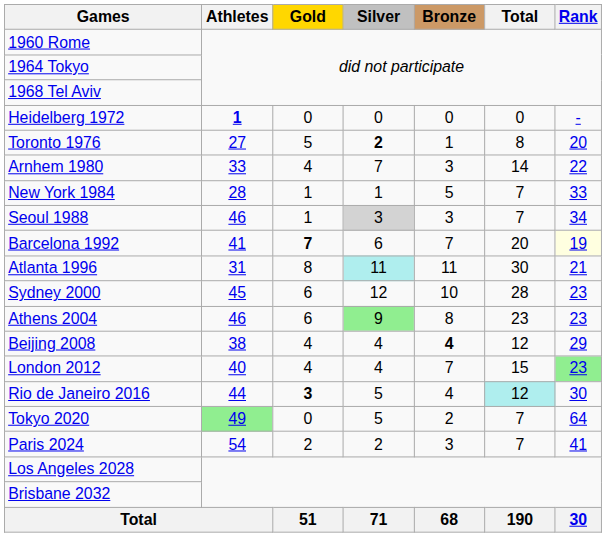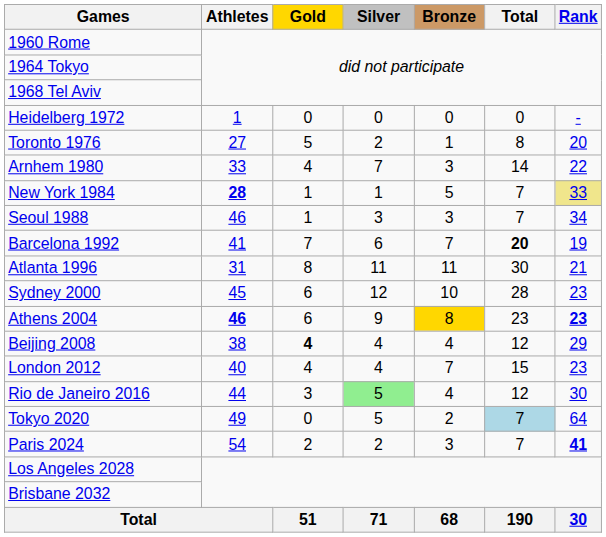Heidelberg 1972 | Athletes: bold -> normal
Toronto 1976 | Silver: bold -> normal
New York 1984 | Athletes: normal -> bold
New York 1984 | Rank: no background -> khaki background
Seoul 1988 | Silver: lightgrey background -> no background
Barcelona 1992 | Gold: bold -> normal
Barcelona 1992 | Total: normal -> bold
Barcelona 1992 | Rank: lightyellow background -> no background
Atlanta 1996 | Silver: paleturquoise background -> no background
Athens 2004 | Athletes: normal -> bold
Athens 2004 | Silver: lightgreen background -> no background
Athens 2004 | Bronze: no background -> gold background
Athens 2004 | Rank: normal -> bold
Beijing 2008 | Gold: normal -> bold
Beijing 2008 | Bronze: bold -> normal
London 2012 | Rank: lightgreen background -> no background
Rio de Janeiro 2016 | Gold: bold -> normal
Rio de Janeiro 2016 | Silver: no background -> lightgreen background
Rio de Janeiro 2016 | Total: paleturquoise background -> no background
Tokyo 2020 | Athletes: lightgreen background -> no background
Tokyo 2020 | Total: no background -> lightblue background
Paris 2024 | Rank: normal -> bold
